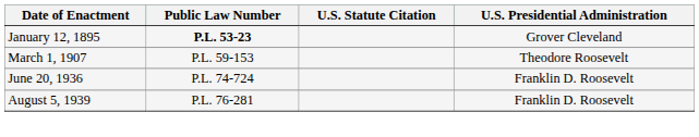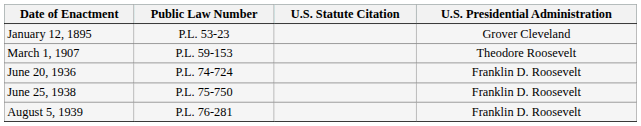January 12, 1895 | Public Law Number: bold -> normal
+ row: June 25, 1938 | P.L. 75-750 | Franklin D. Roosevelt
